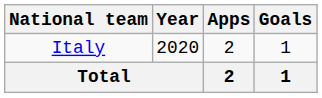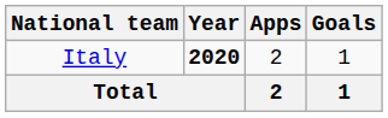Italy | Year: normal -> bold
